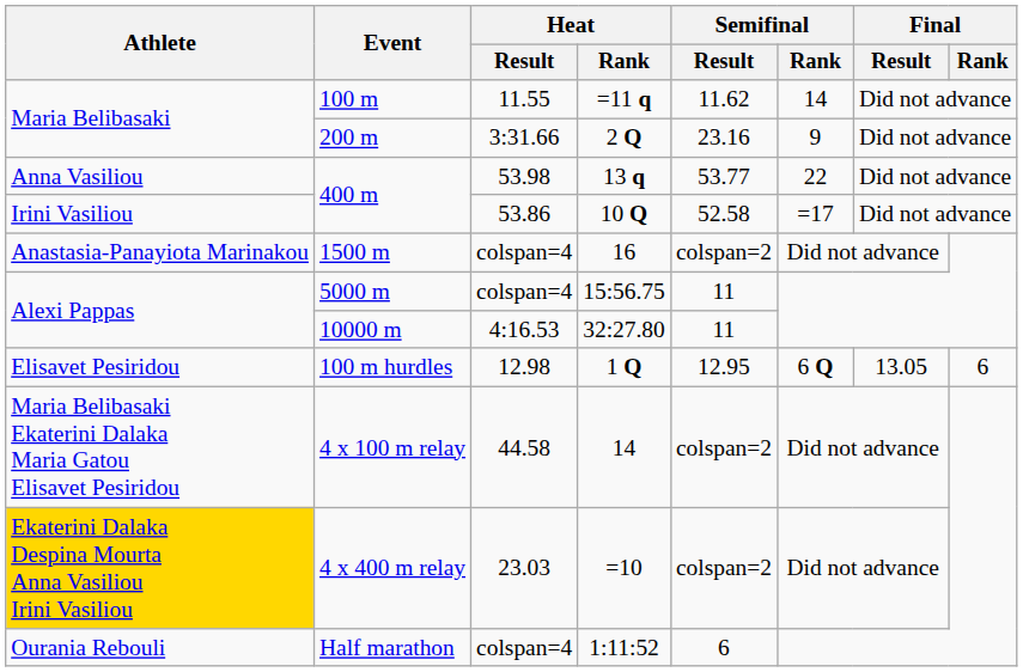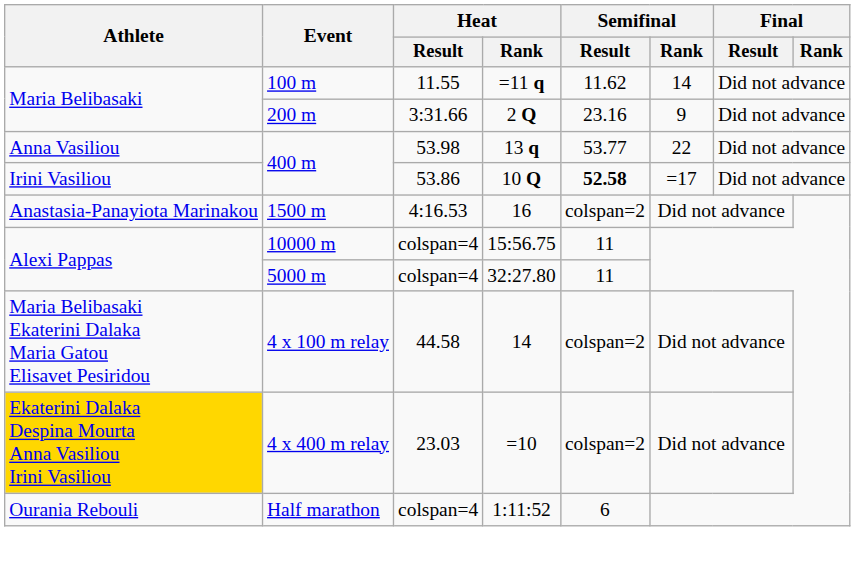10 Q | Semifinal / Result: normal -> bold
16 | Heat / Result: colspan=4 -> 4:16.53
15:56.75 | Event: 5000 m -> 10000 m
32:27.80 | Event: 10000 m -> 5000 m
32:27.80 | Heat / Result: 4:16.53 -> colspan=4
- row: Elisavet Pesiridou | 100 m hurdles | 12.98 | 1 Q | 12.95 | 6 Q | 13.05 | 6
